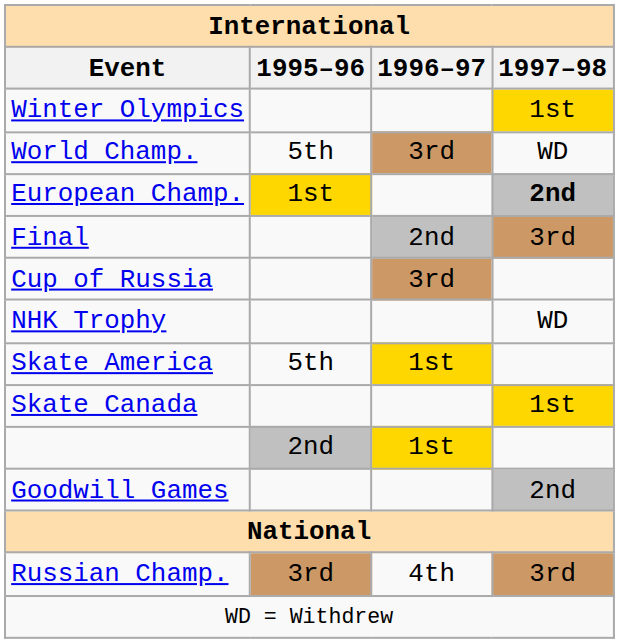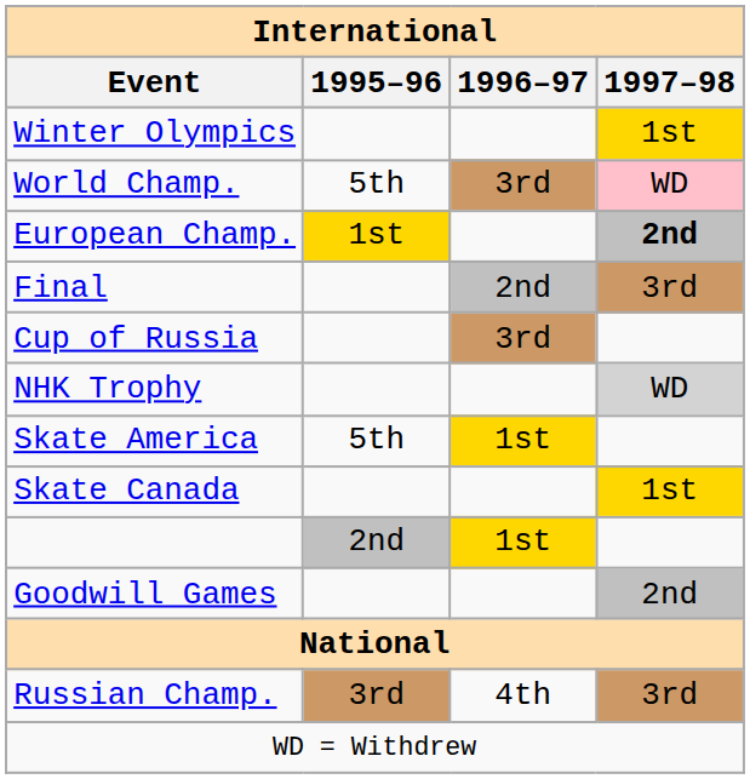World Champ. | 1997–98: no background -> pink background
NHK Trophy | 1997–98: no background -> lightgrey background
